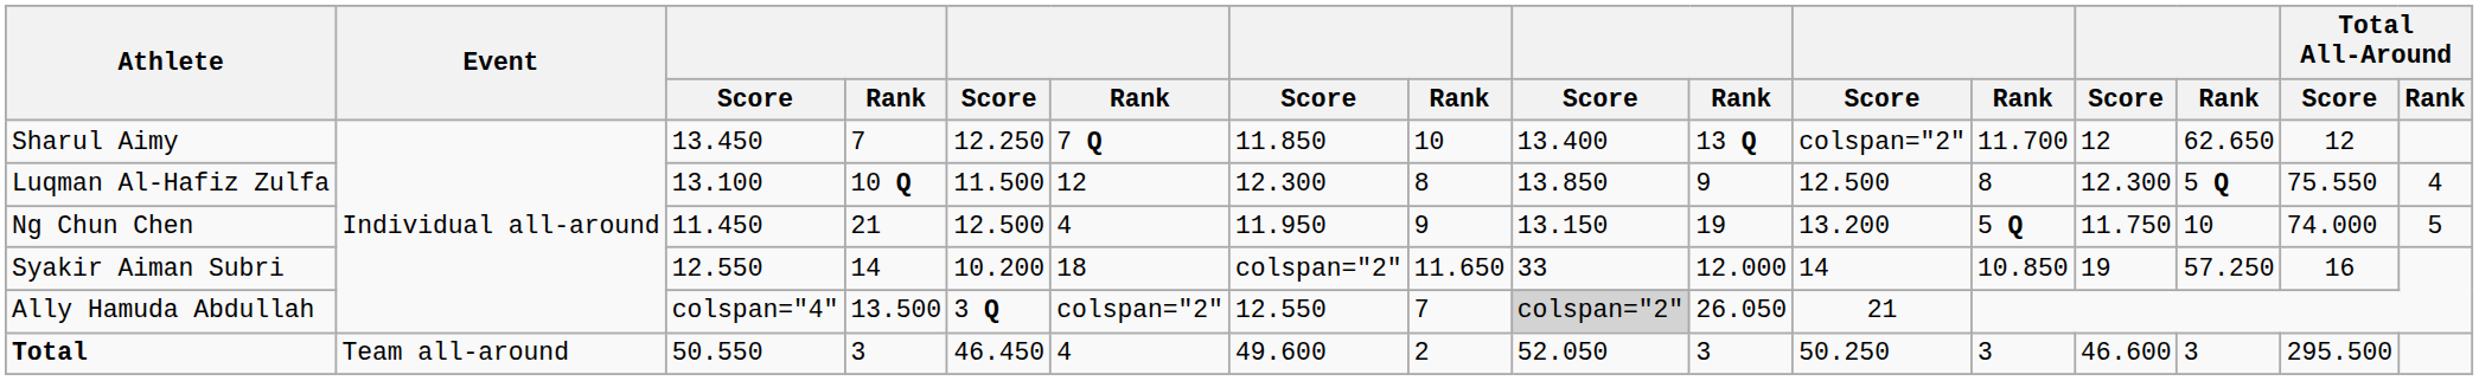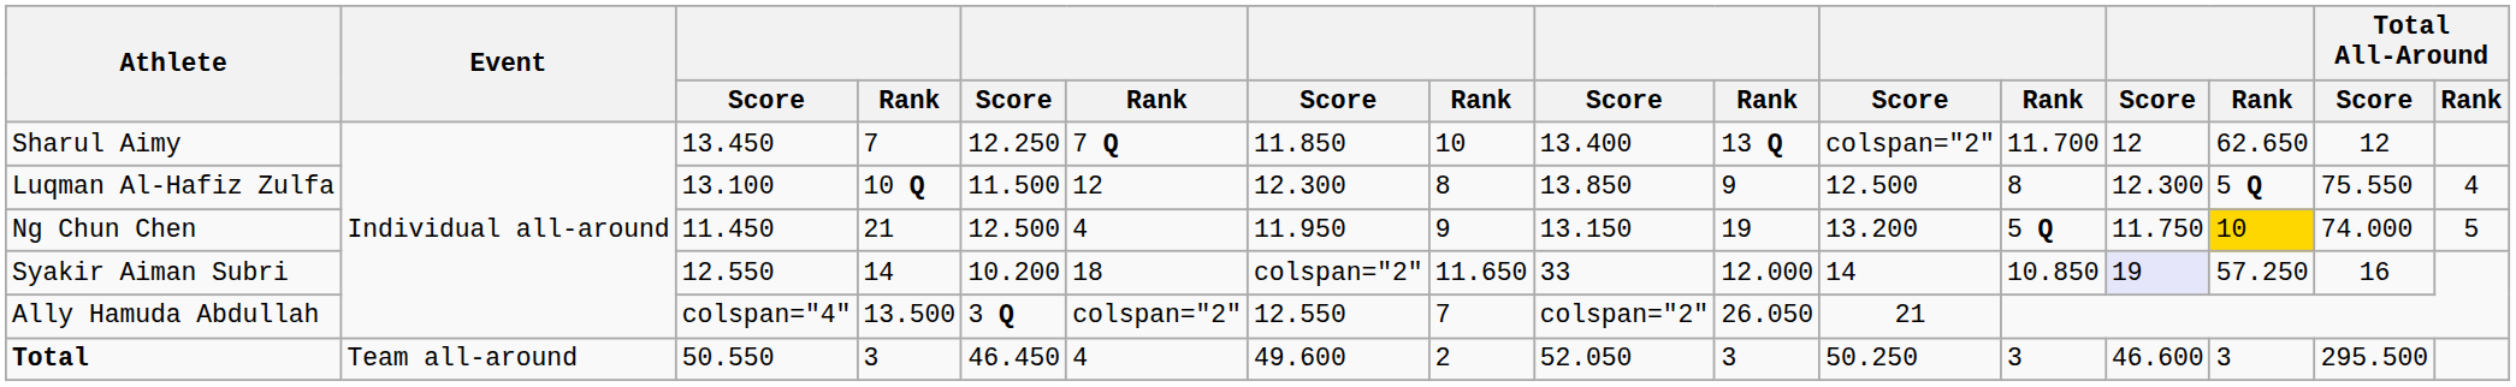row 5 | column 14: no background -> gold background
row 6 | column 13: no background -> lavender background
row 7 | column 9: lightgrey background -> no background
